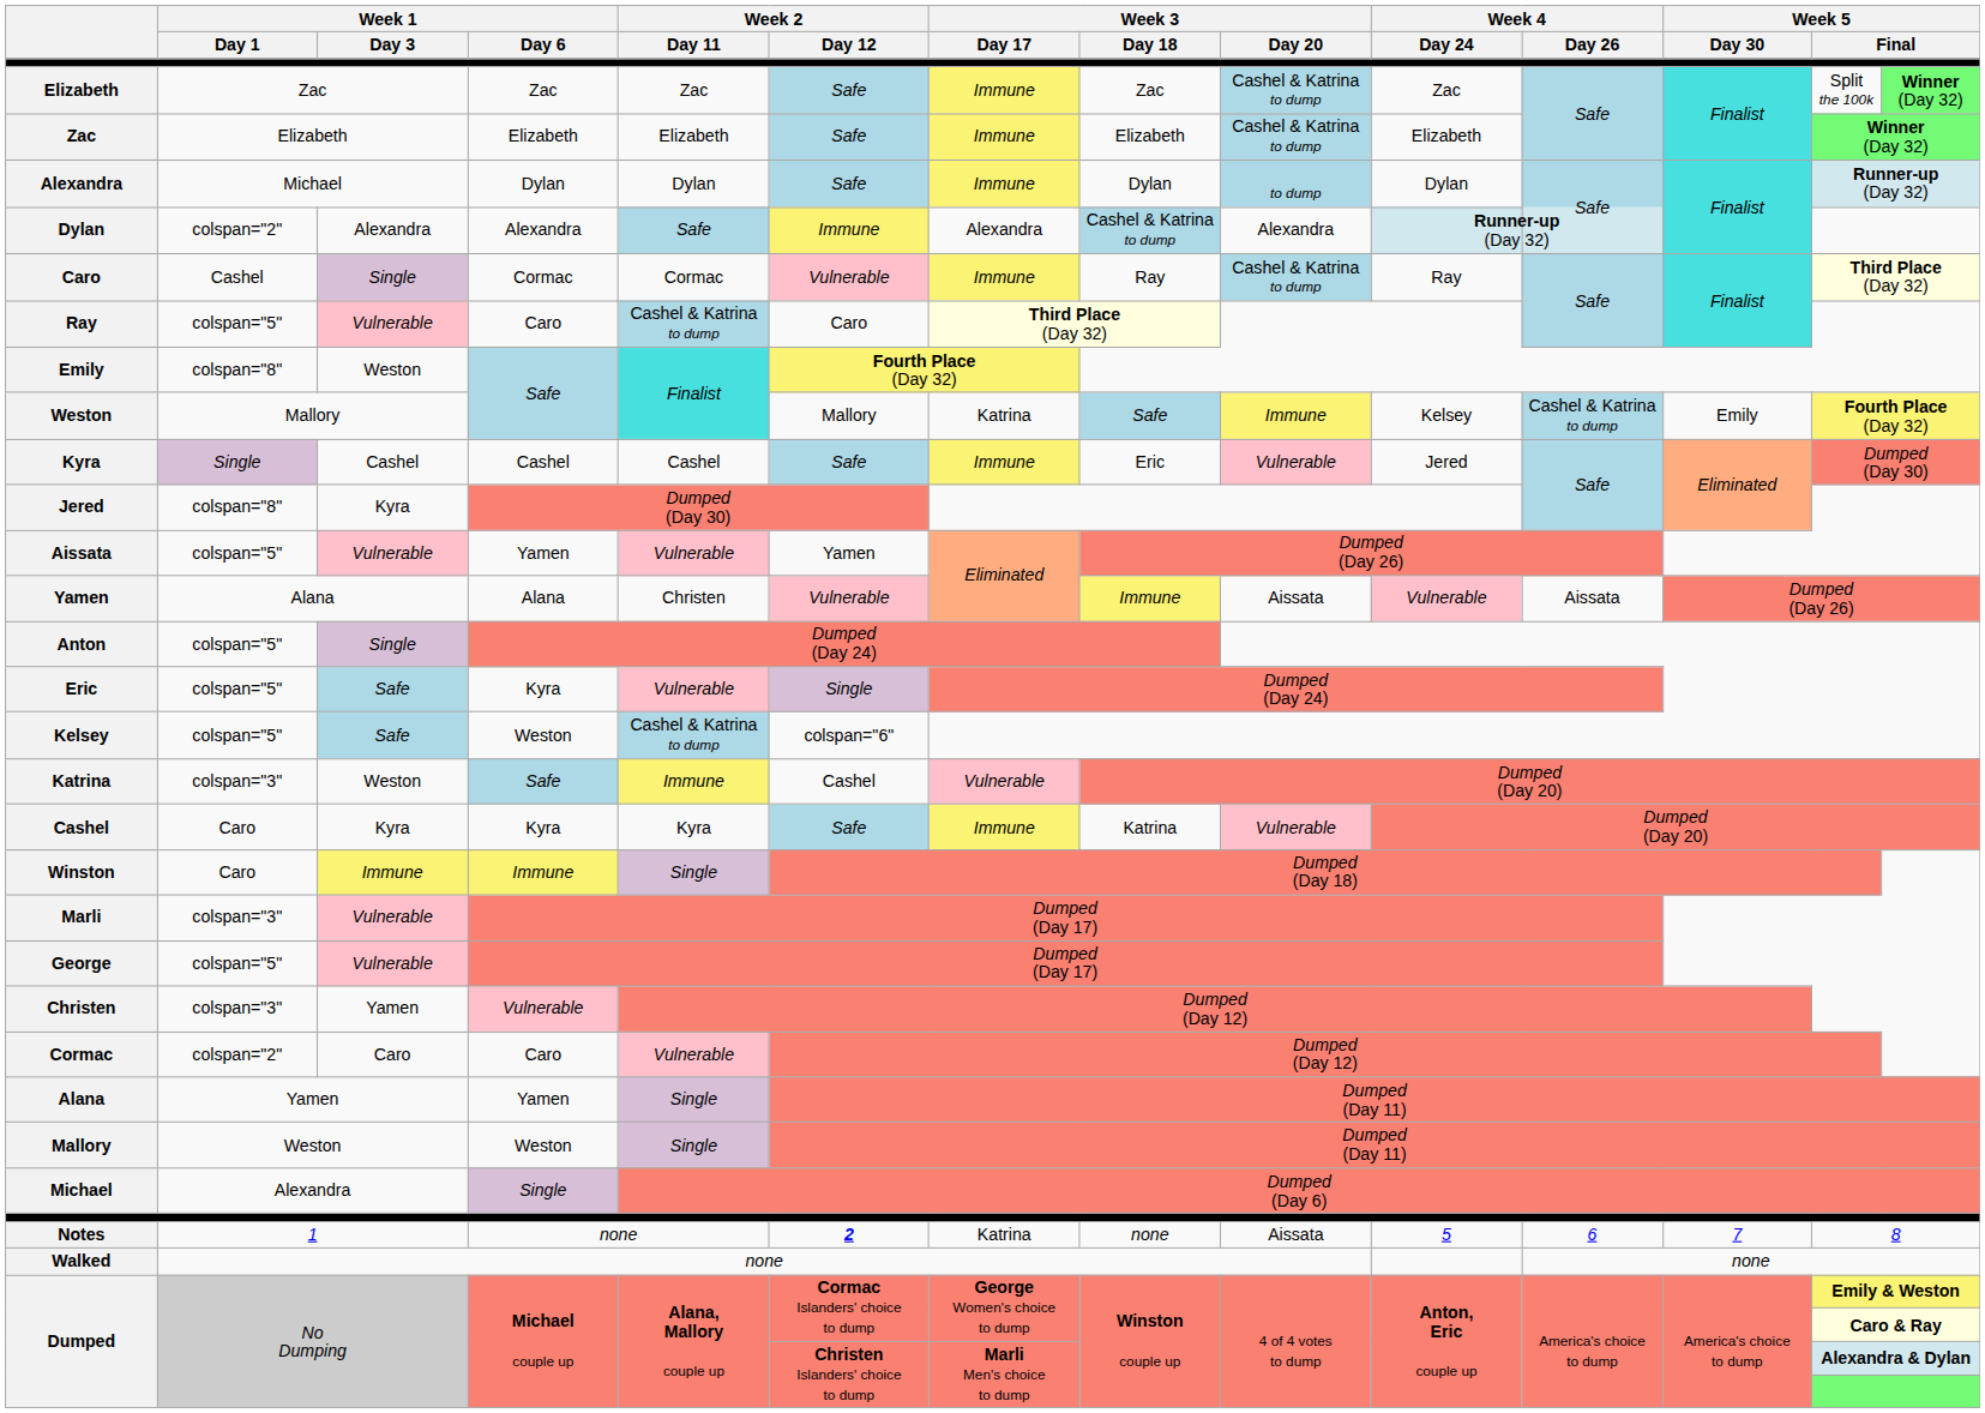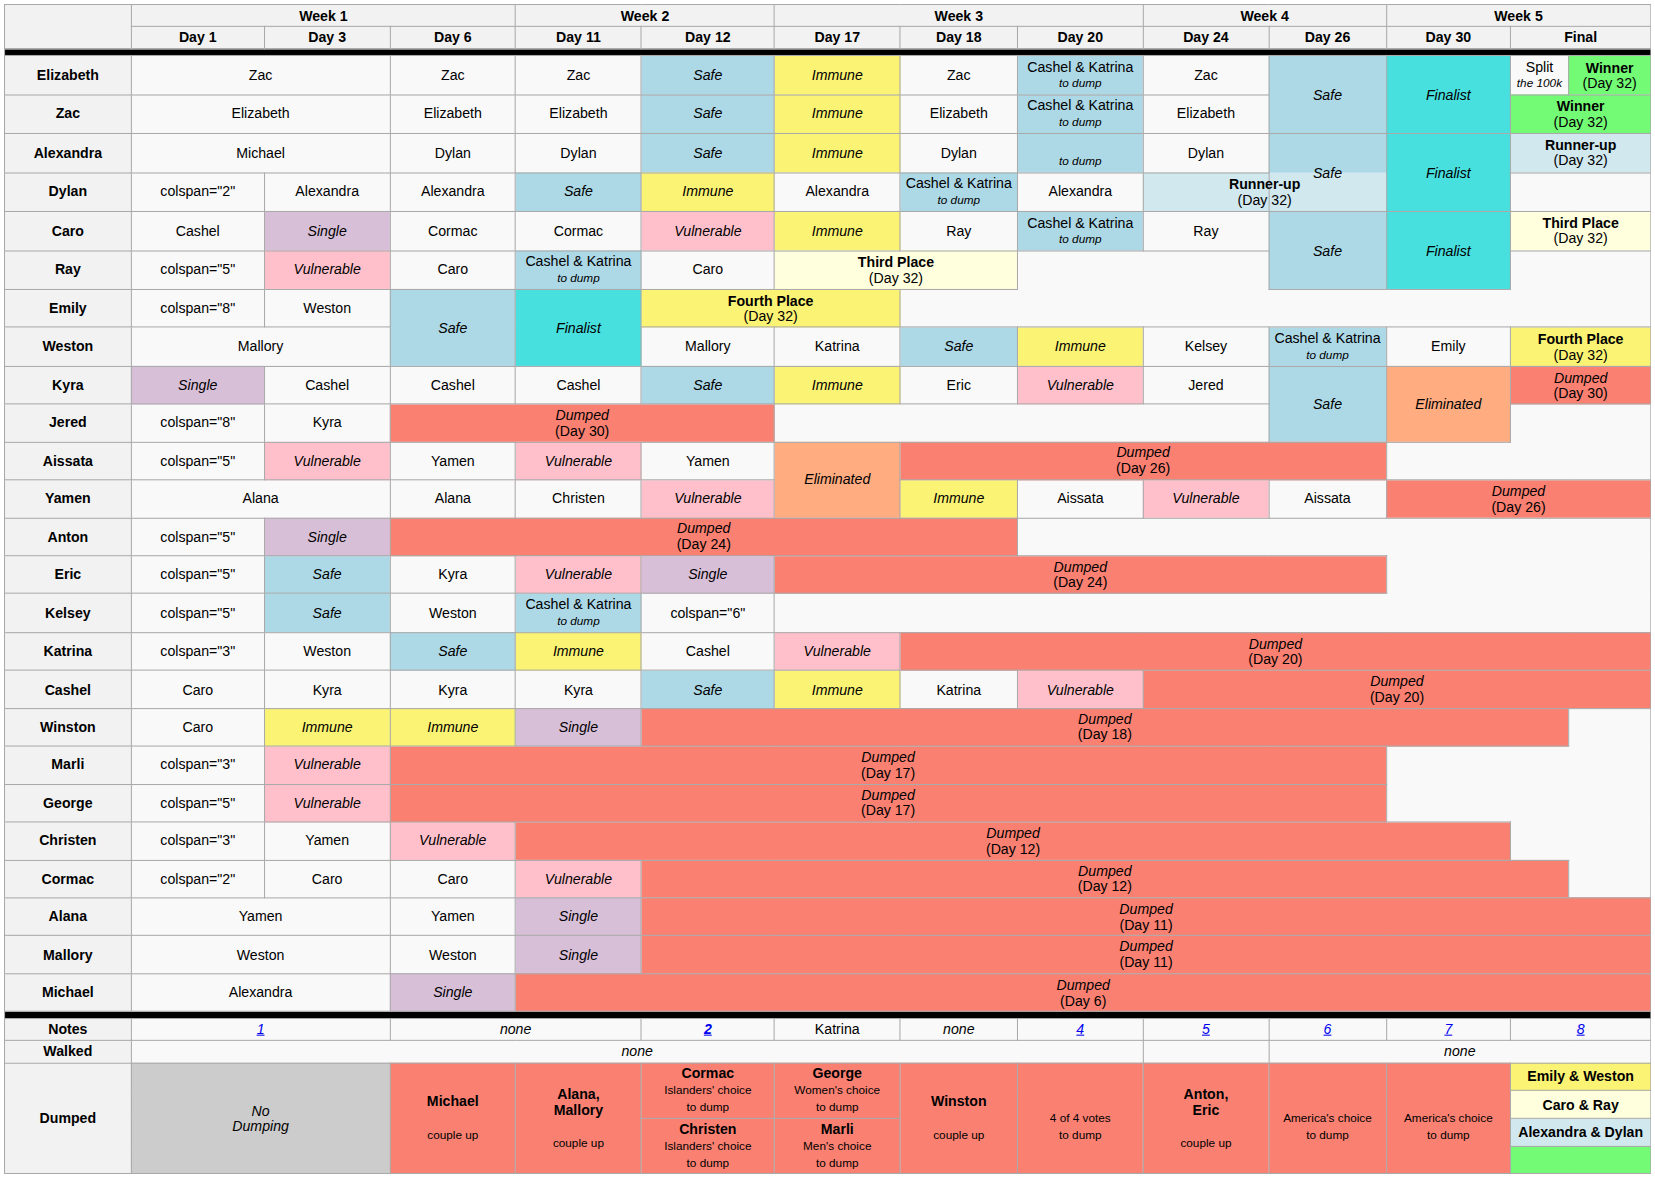Notes | Week 3 / Day 20: Aissata -> 4
